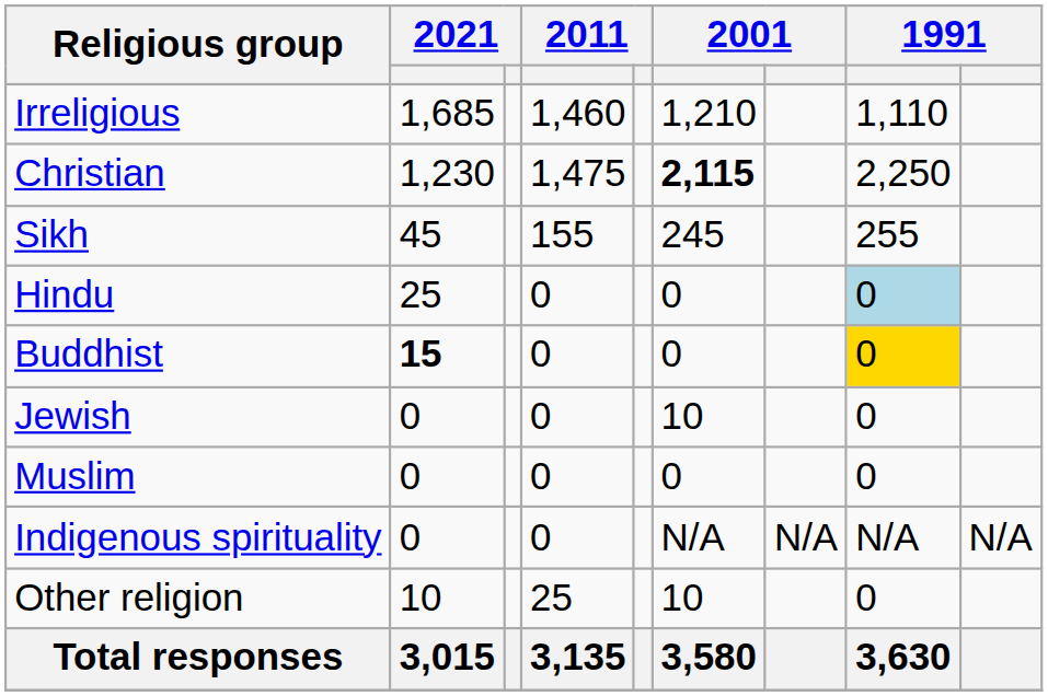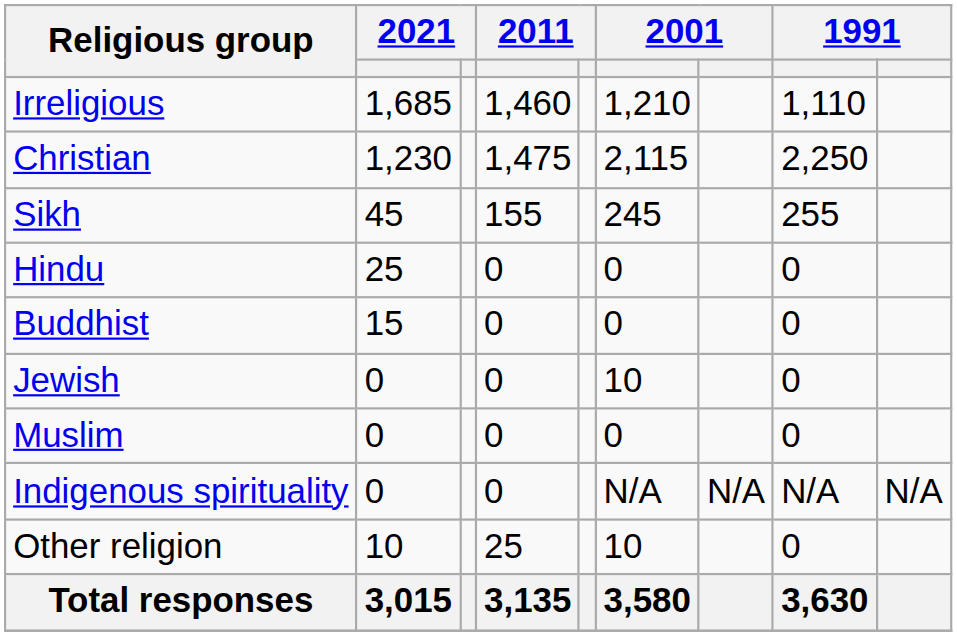Christian | column 6: bold -> normal
Hindu | column 8: lightblue background -> no background
Buddhist | column 2: bold -> normal
Buddhist | column 8: gold background -> no background
